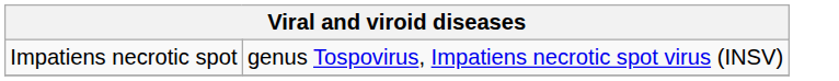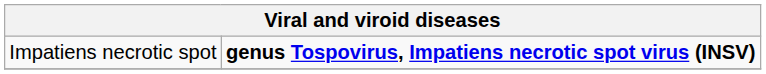Impatiens necrotic spot | column 2: normal -> bold
